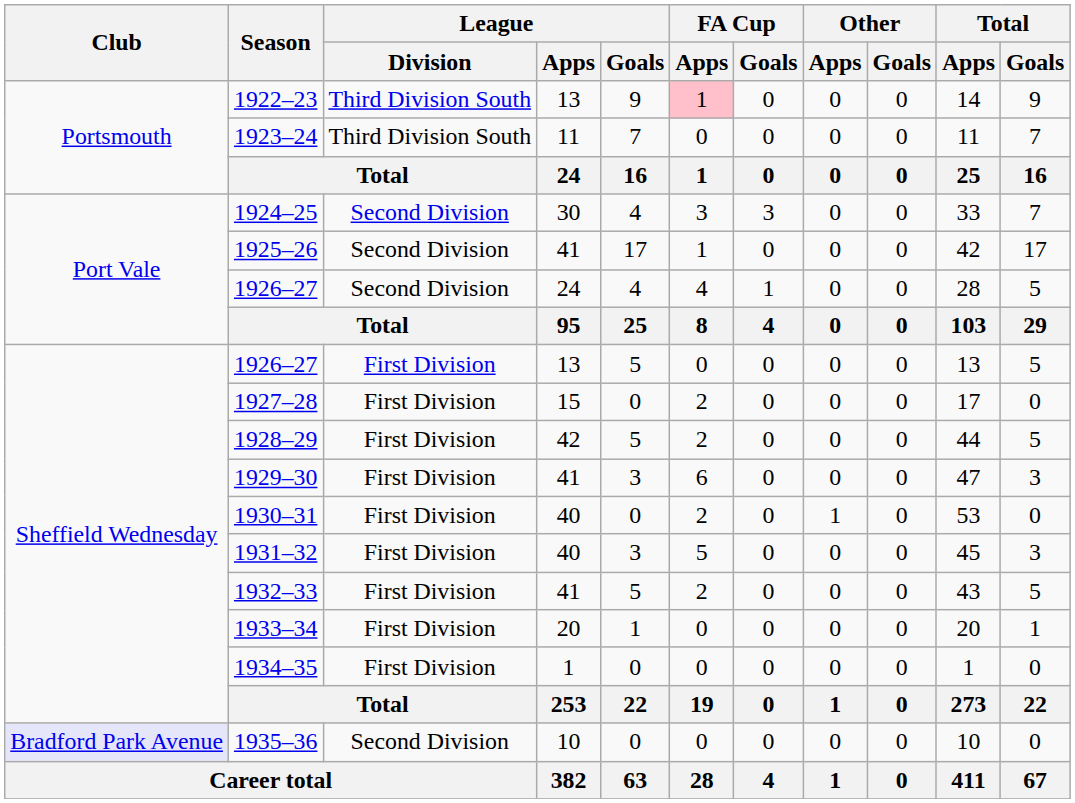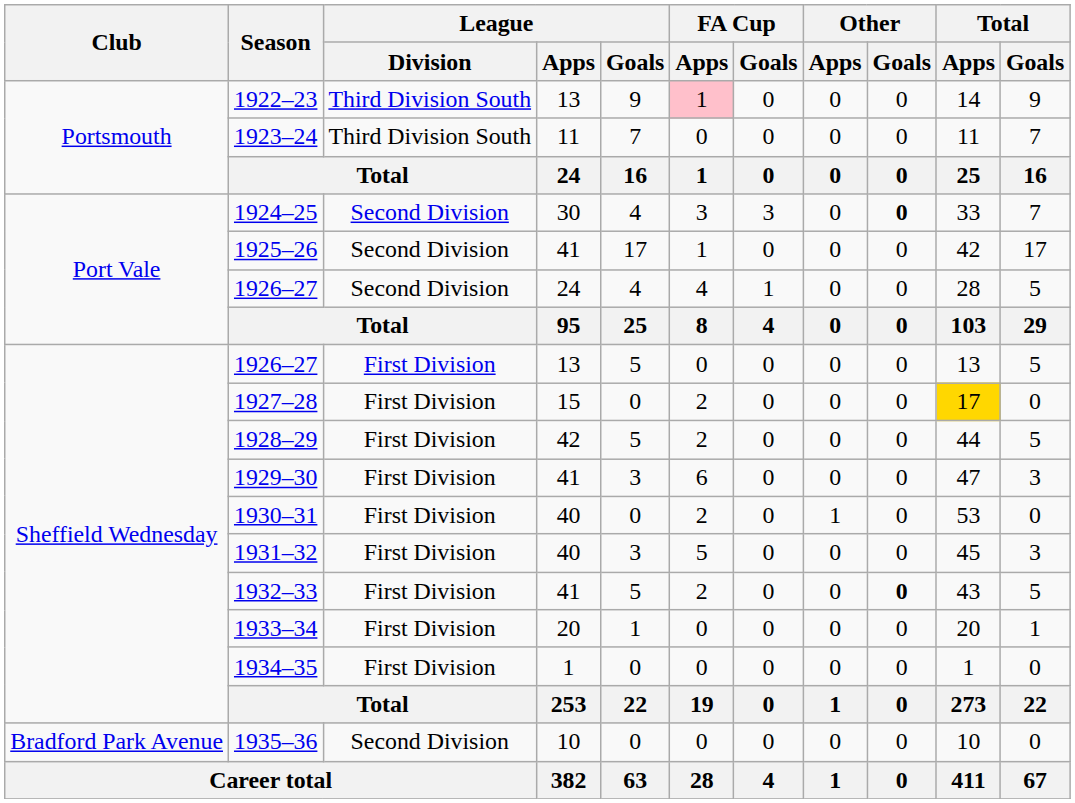1924–25 | Other / Goals: normal -> bold
1927–28 | Total / Apps: no background -> gold background
1932–33 | Other / Goals: normal -> bold
1935–36 | Club: lavender background -> no background
